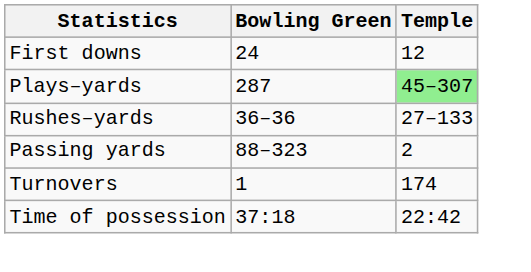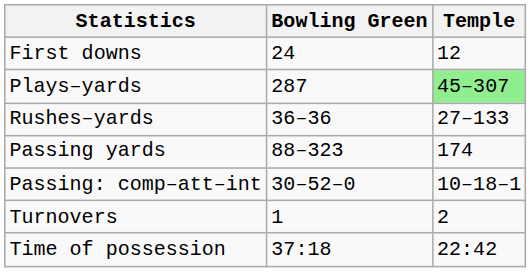Passing yards | Temple: 2 -> 174
+ row: Passing: comp–att–int | 30–52–0 | 10–18–1
Turnovers | Temple: 174 -> 2
